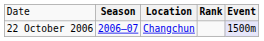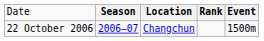22 October 2006 | column 5: lavender background -> no background
